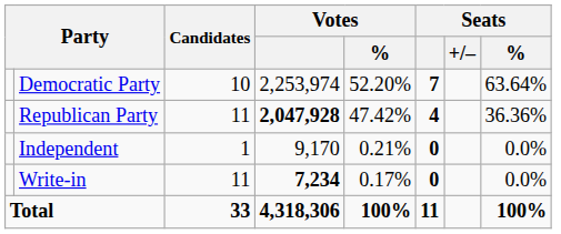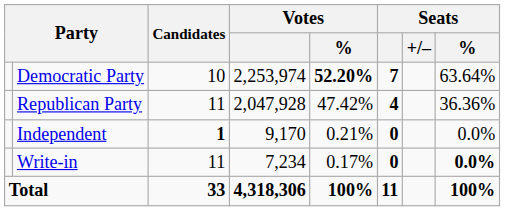Democratic Party | Votes / %: normal -> bold
Republican Party | Votes: bold -> normal
Independent | Candidates: normal -> bold
Write-in | Votes: bold -> normal
Write-in | Seats / %: normal -> bold
